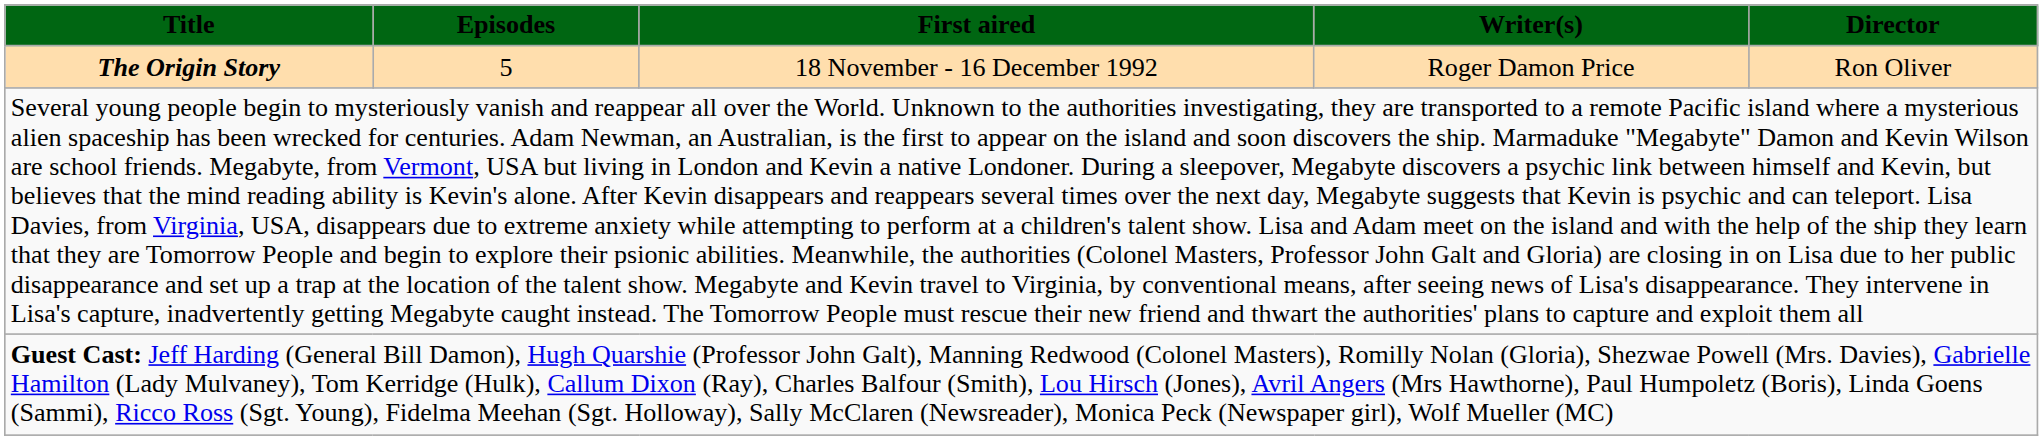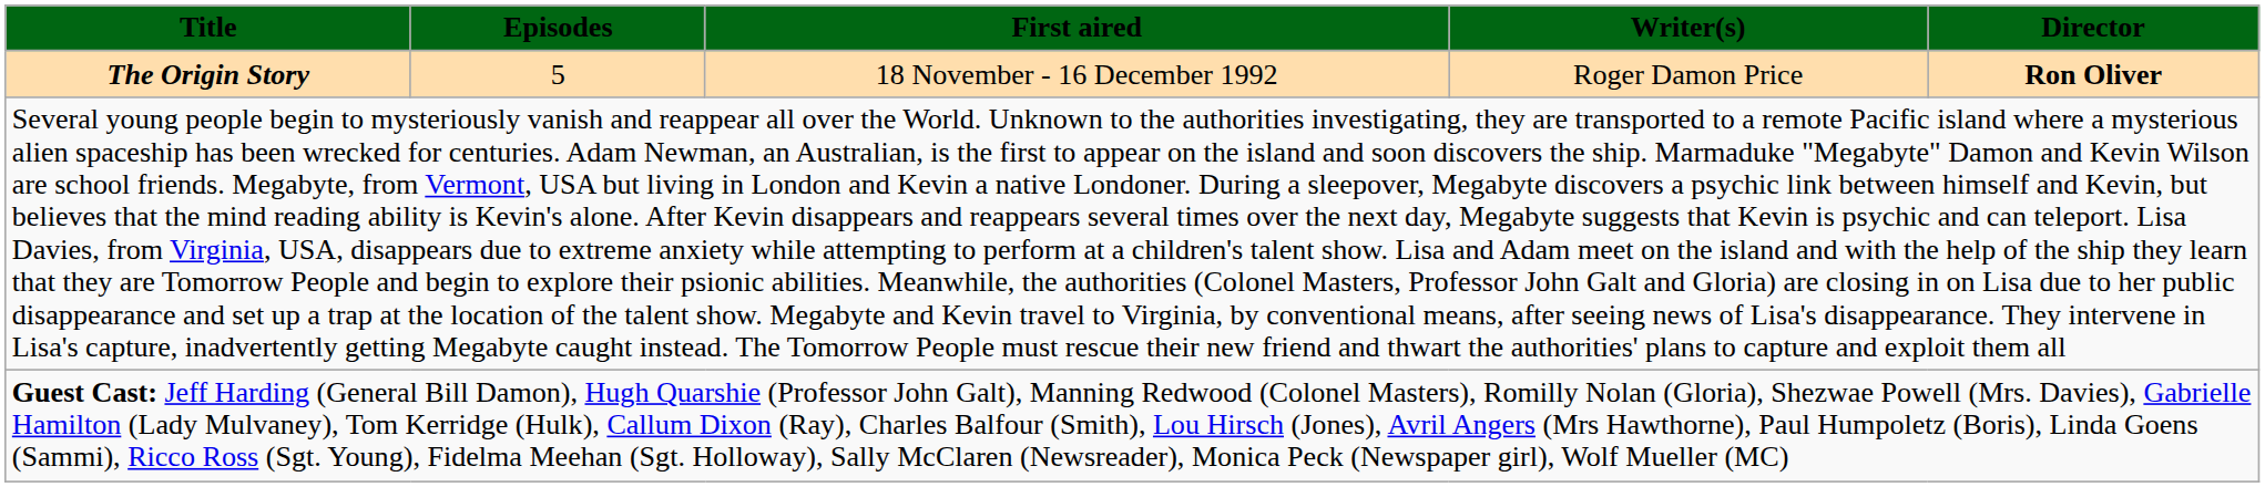The Origin Story | Director: normal -> bold
